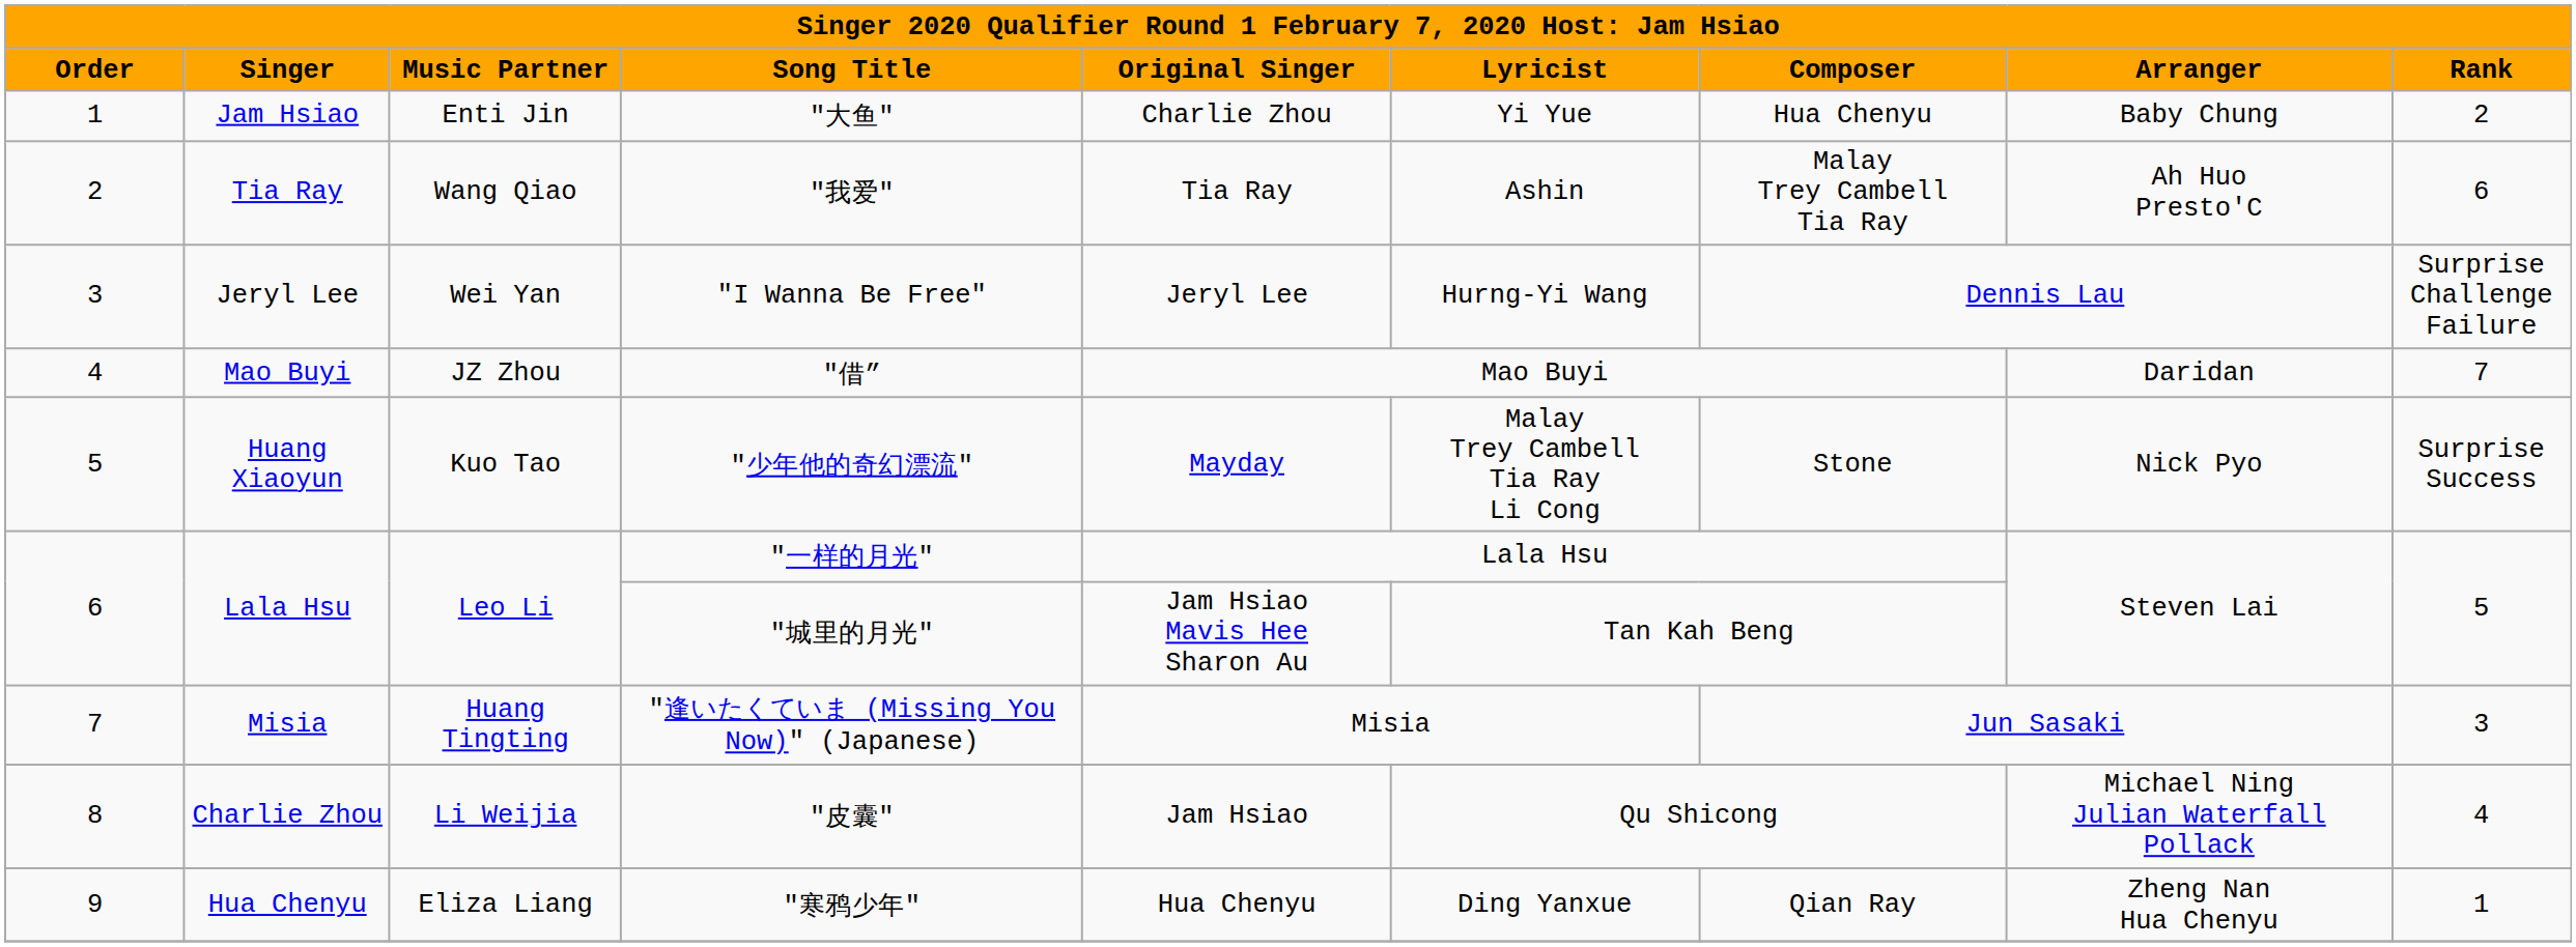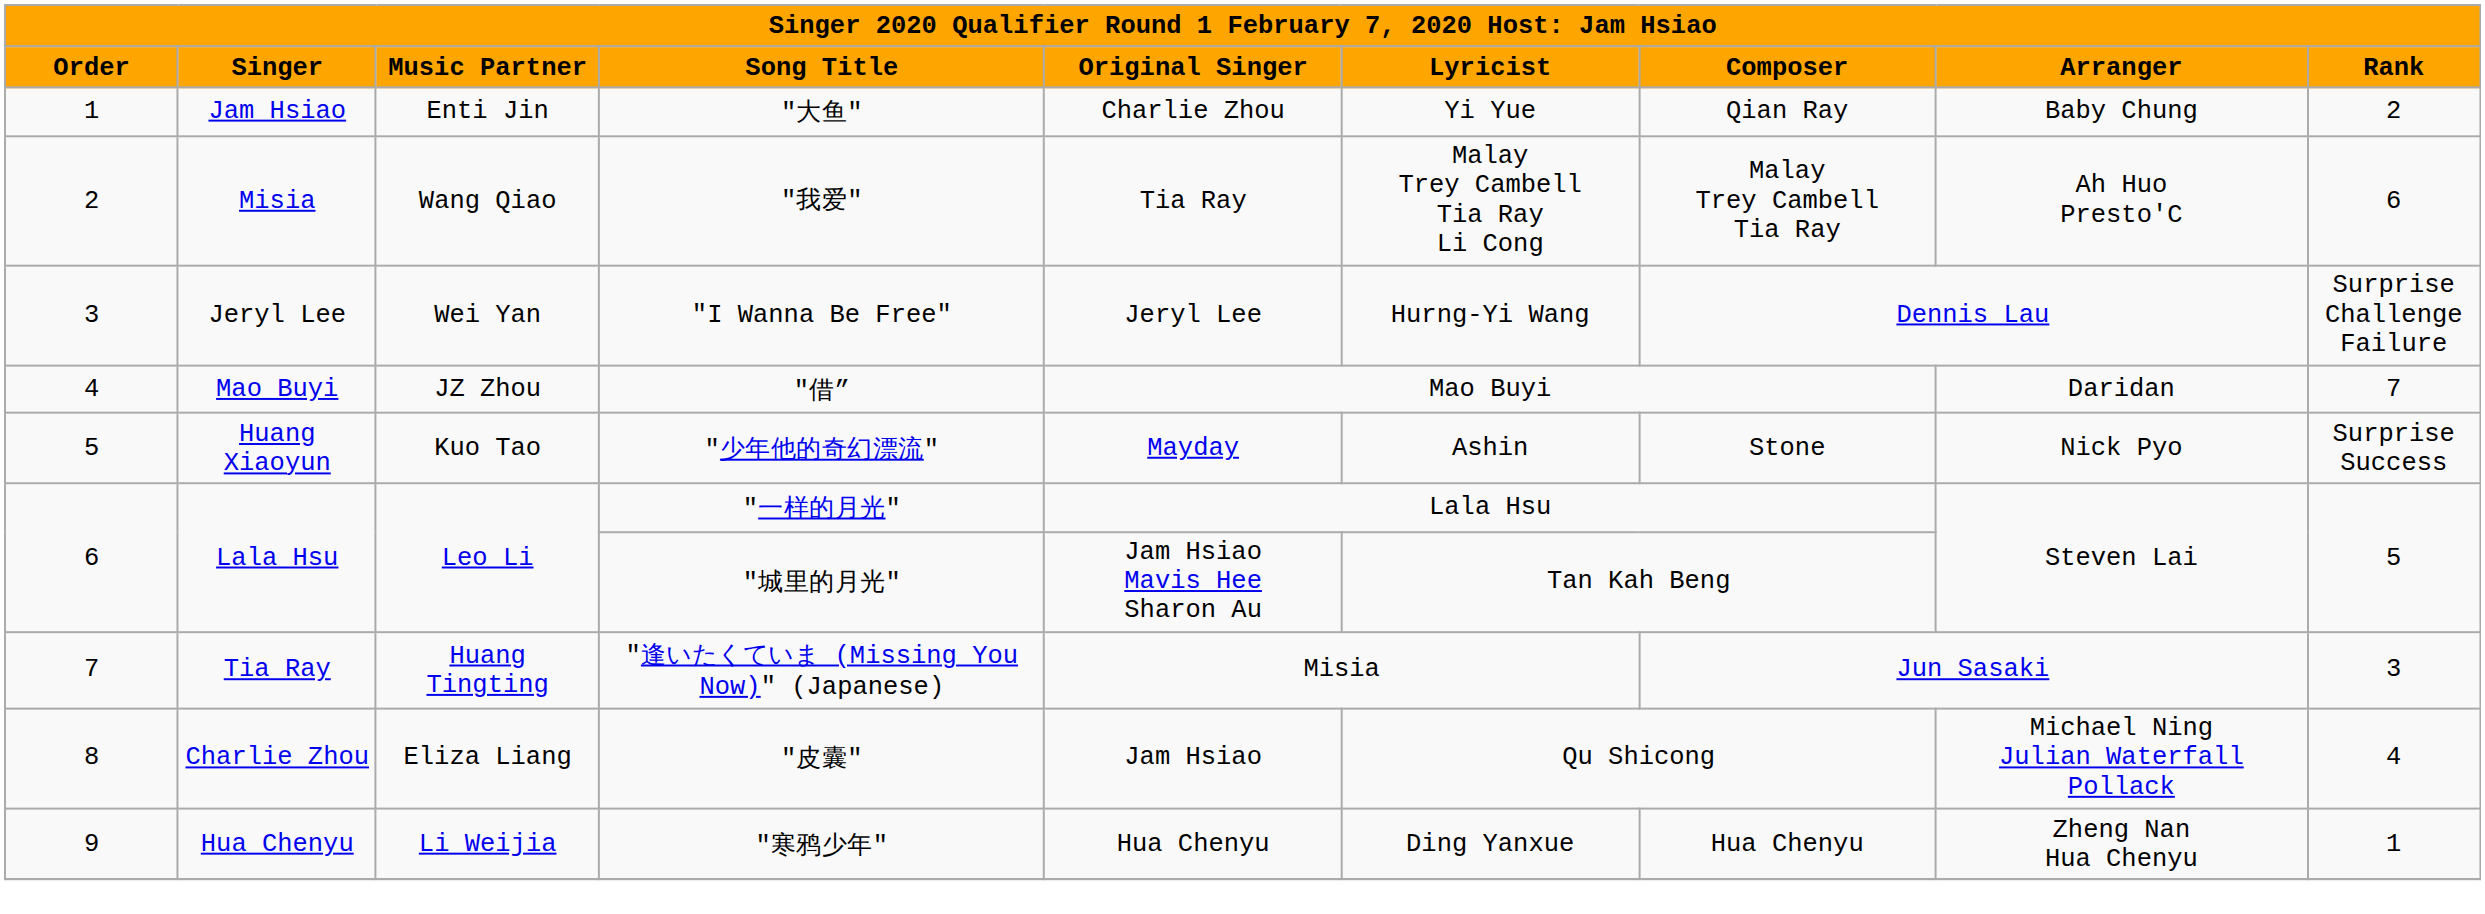"大鱼" | column 7: Hua Chenyu -> Qian Ray
"我爱" | column 2: Tia Ray -> Misia
"我爱" | column 6: Ashin -> Malay Trey Cambell Tia Ray Li Cong
"少年他的奇幻漂流" | column 6: Malay Trey Cambell Tia Ray Li Cong -> Ashin
"逢いたくていま (Missing You Now)" (Japanese) | column 2: Misia -> Tia Ray
"皮囊" | column 3: Li Weijia -> Eliza Liang
"寒鸦少年" | column 3: Eliza Liang -> Li Weijia
"寒鸦少年" | column 7: Qian Ray -> Hua Chenyu
